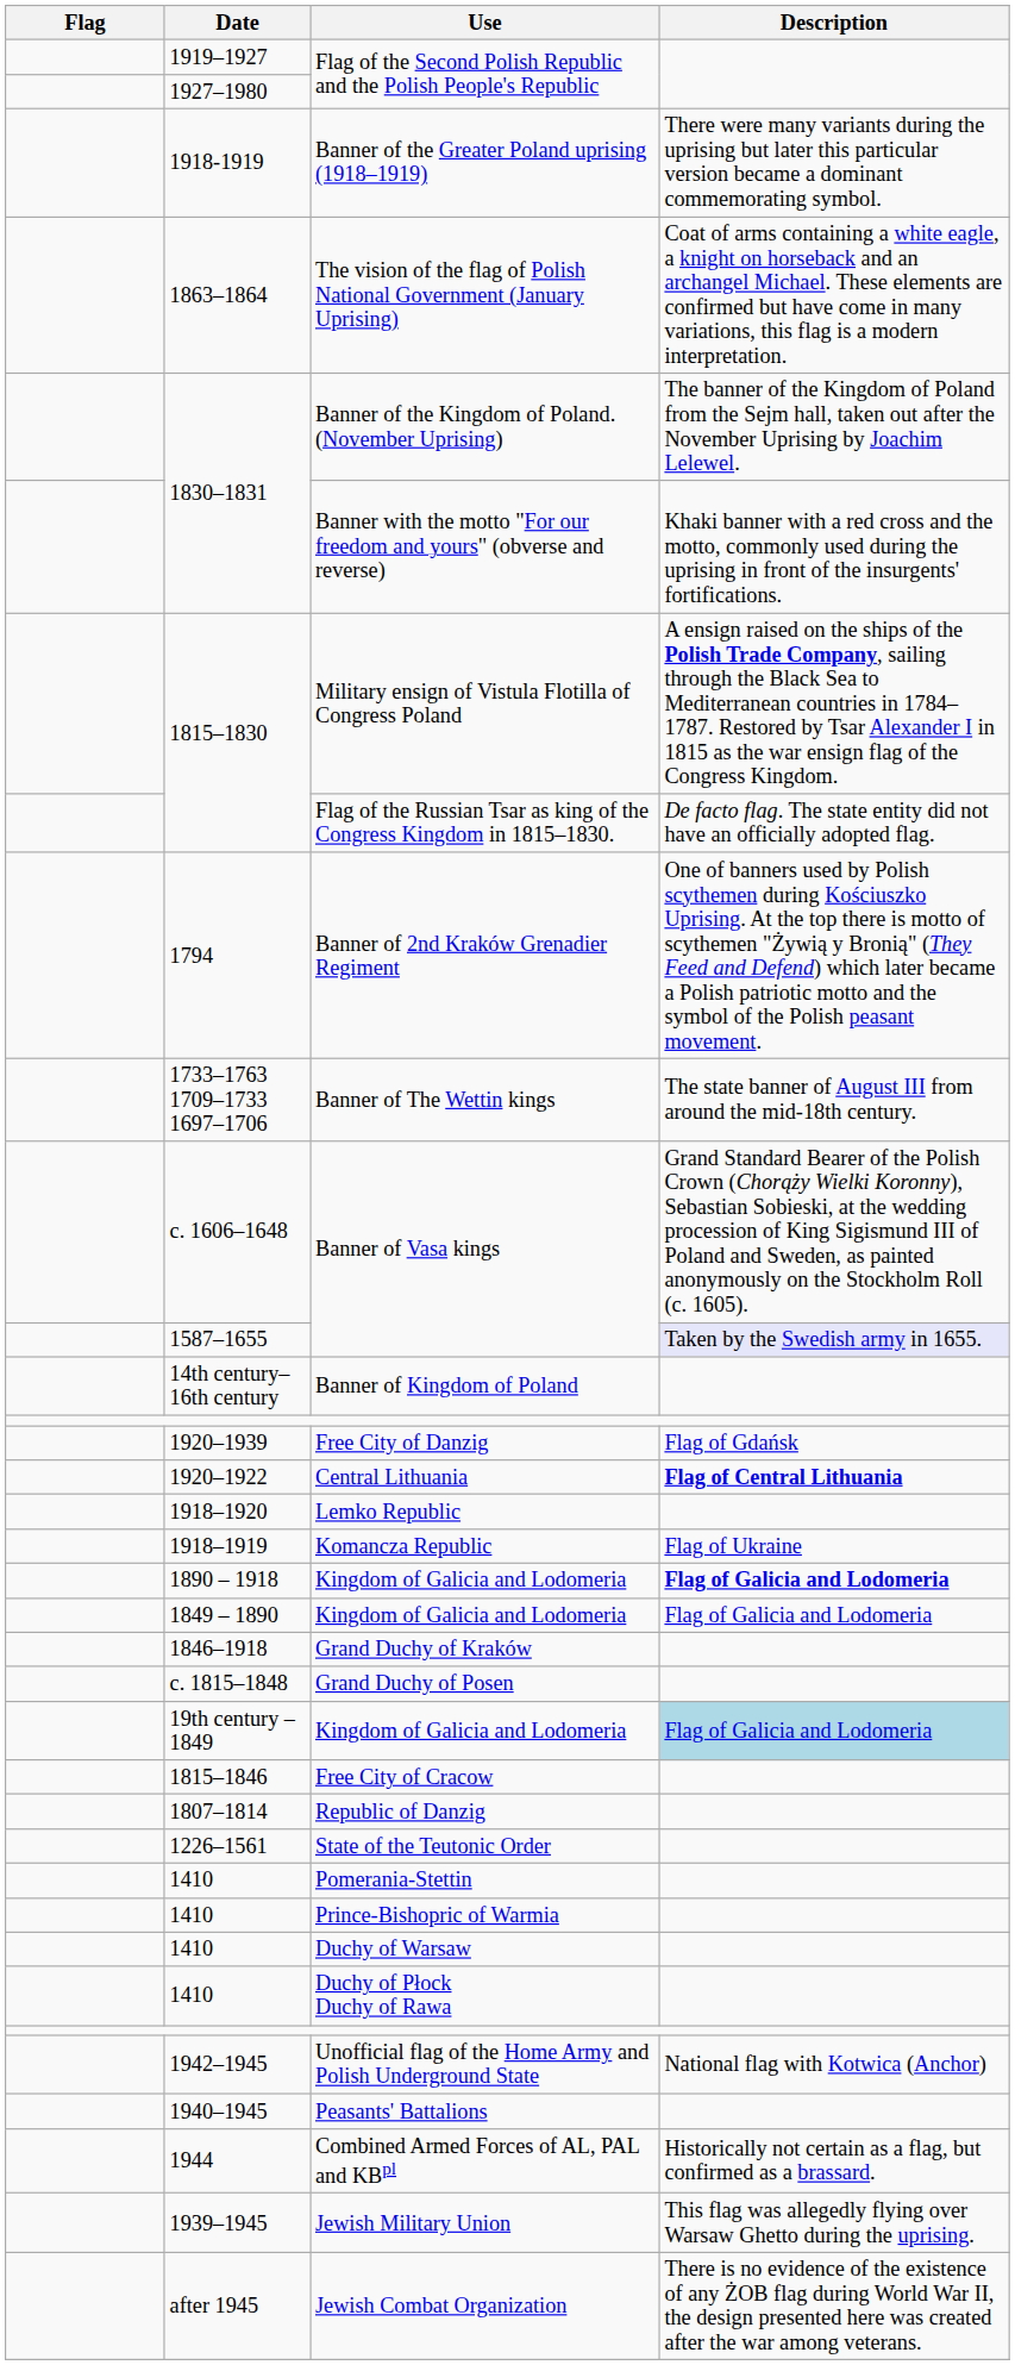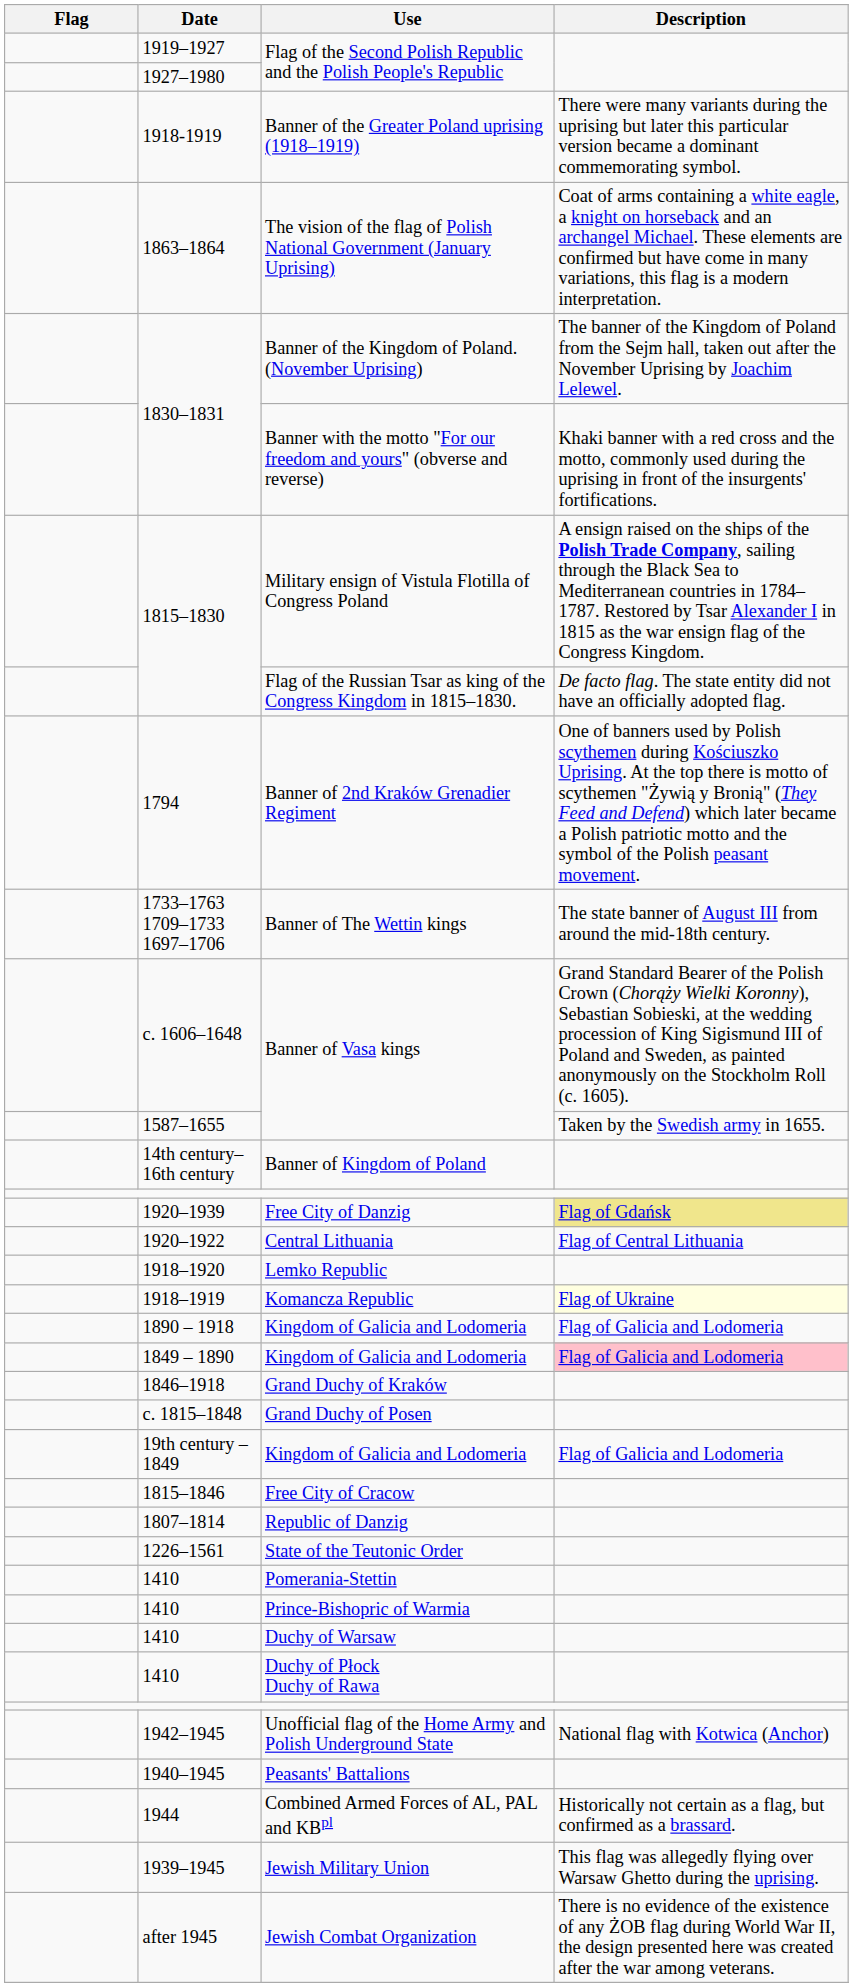1587–1655 / Banner of Vasa kings | Description: lavender background -> no background
Free City of Danzig | Description: no background -> khaki background
Central Lithuania | Description: bold -> normal
Komancza Republic | Description: no background -> lightyellow background
1890 – 1918 / Kingdom of Galicia and Lodomeria | Description: bold -> normal
1849 – 1890 / Kingdom of Galicia and Lodomeria | Description: no background -> pink background
19th century – 1849 / Kingdom of Galicia and Lodomeria | Description: lightblue background -> no background
